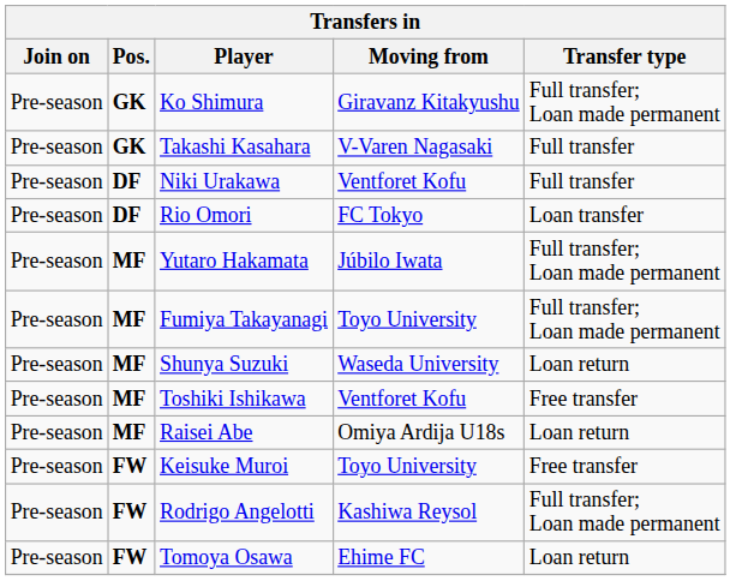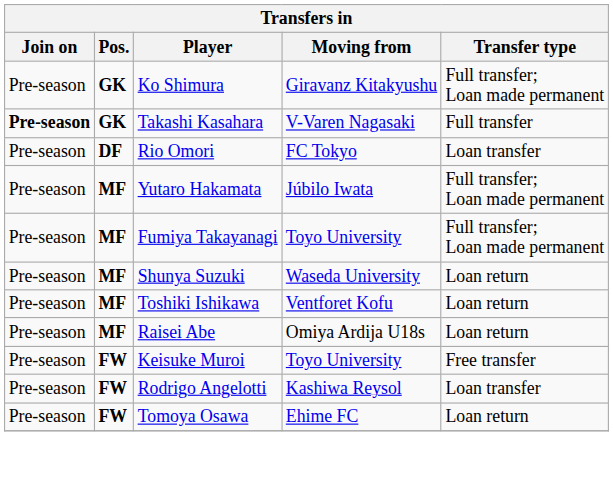Takashi Kasahara | Join on: normal -> bold
- row: Pre-season | DF | Niki Urakawa | Ventforet Kofu | Full transfer
Toshiki Ishikawa | Transfer type: Free transfer -> Loan return
Rodrigo Angelotti | Transfer type: Full transfer; Loan made permanent -> Loan transfer
